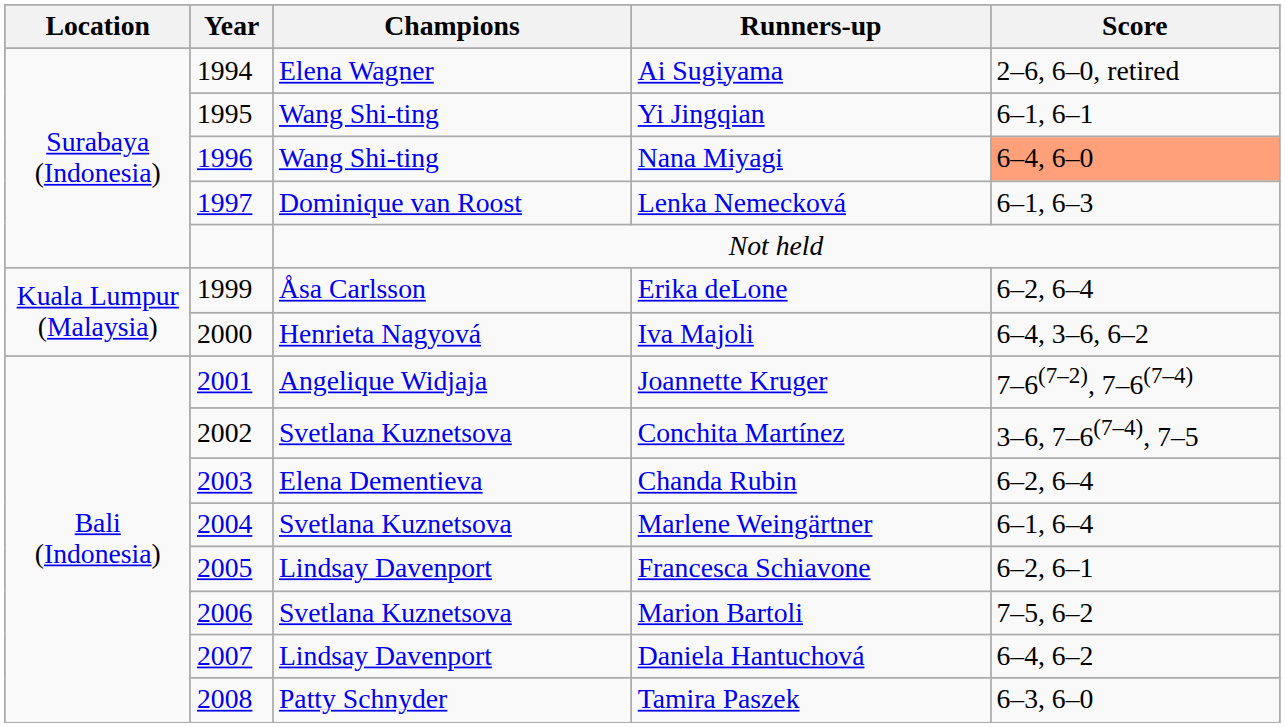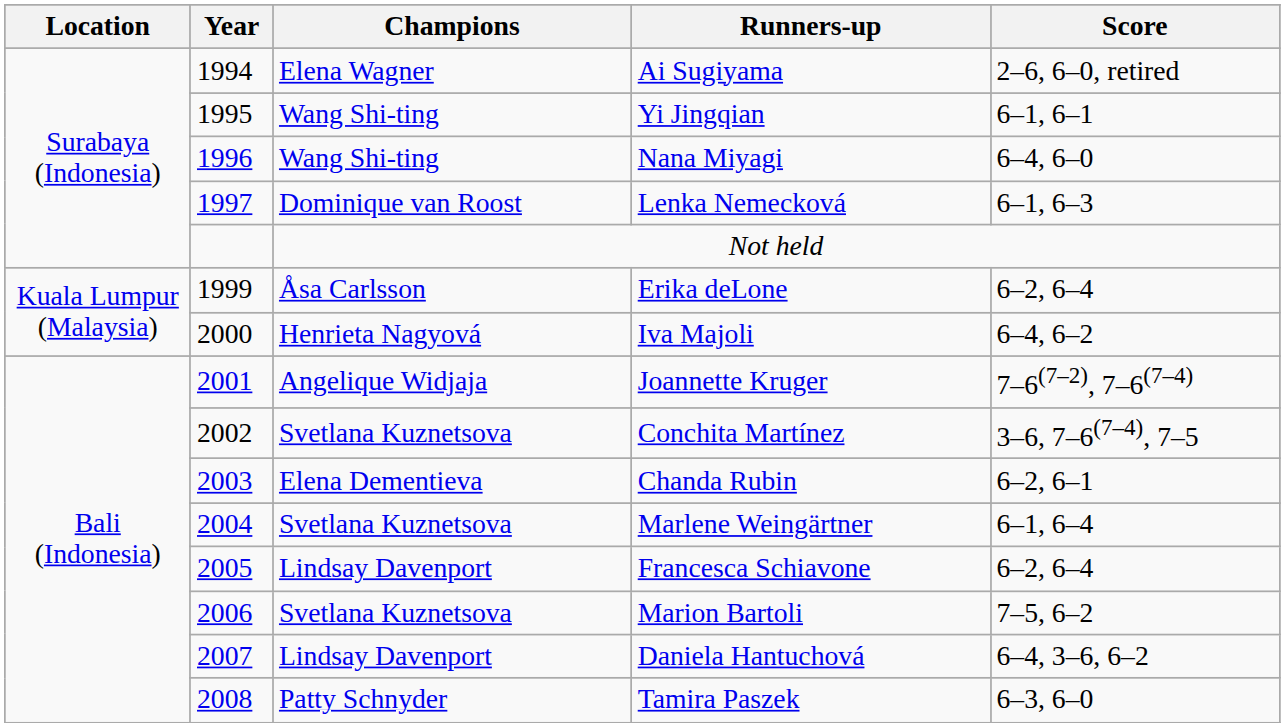Nana Miyagi | Score: lightsalmon background -> no background
Iva Majoli | Score: 6–4, 3–6, 6–2 -> 6–4, 6–2
Chanda Rubin | Score: 6–2, 6–4 -> 6–2, 6–1
Francesca Schiavone | Score: 6–2, 6–1 -> 6–2, 6–4
Daniela Hantuchová | Score: 6–4, 6–2 -> 6–4, 3–6, 6–2
